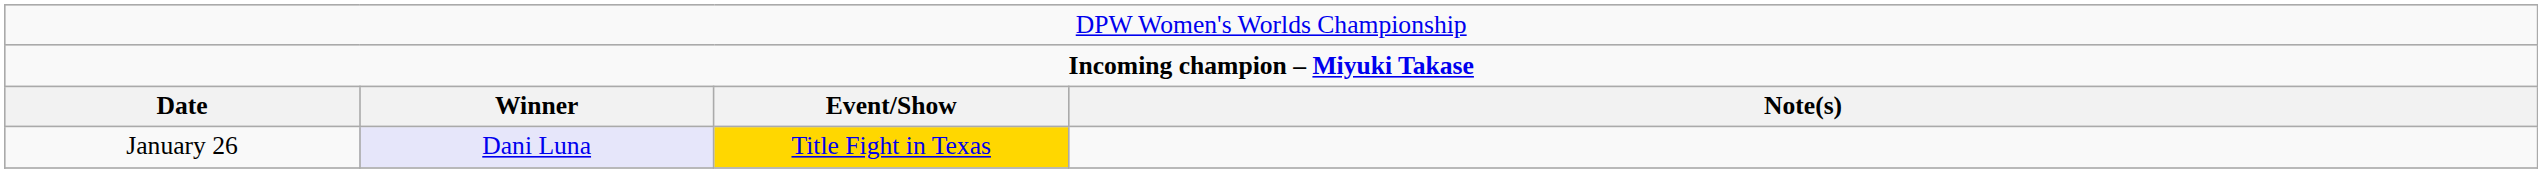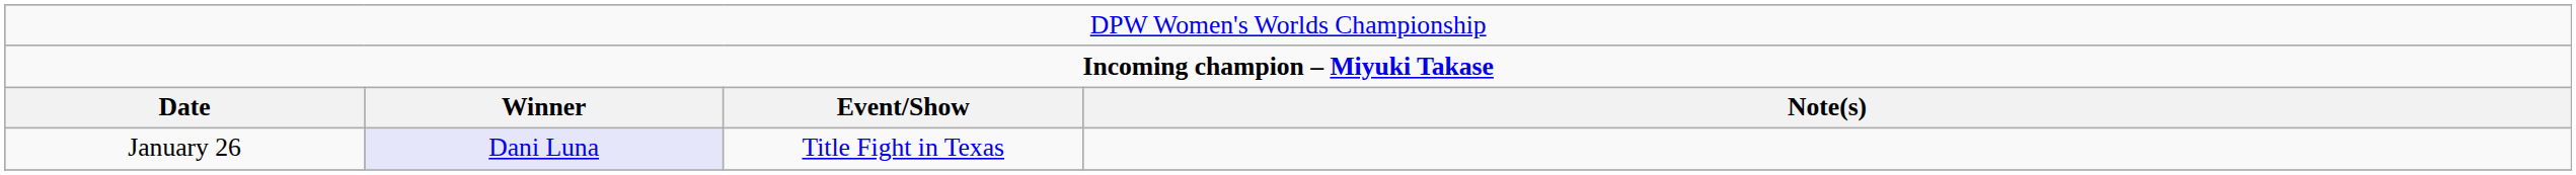January 26 | column 3: gold background -> no background
